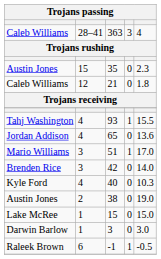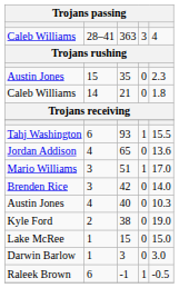21 | column 2: 12 -> 14
93 | column 2: 4 -> 6
40 | column 1: Kyle Ford -> Austin Jones
38 | column 1: Austin Jones -> Kyle Ford
